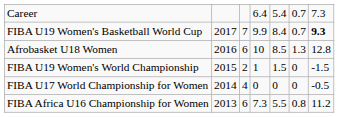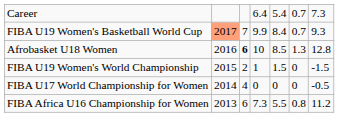FIBA U19 Women's Basketball World Cup | column 2: no background -> lightsalmon background
FIBA U19 Women's Basketball World Cup | column 7: bold -> normal
Afrobasket U18 Women | column 3: normal -> bold
